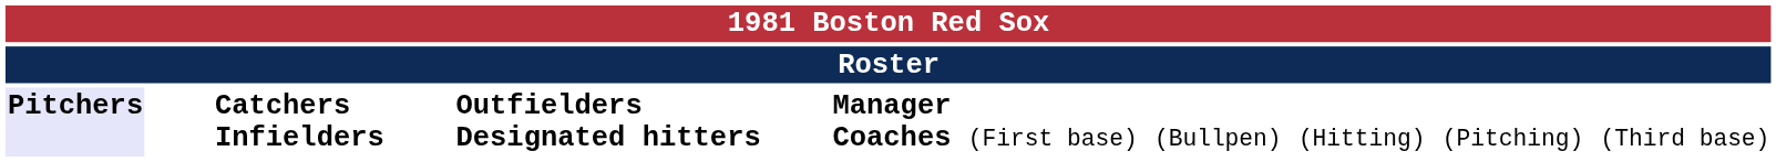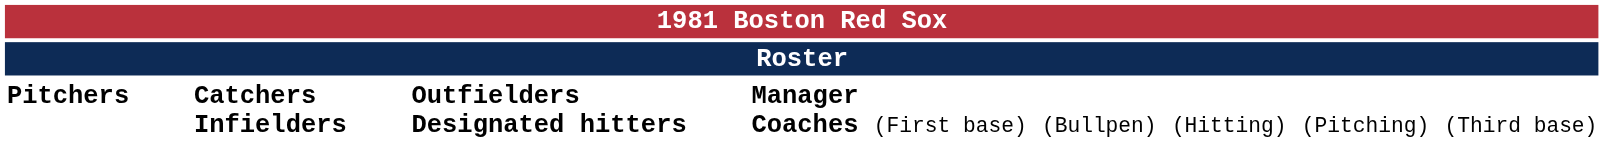Pitchers | column 1: lavender background -> no background
